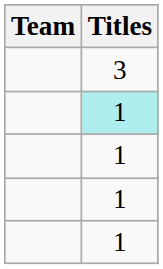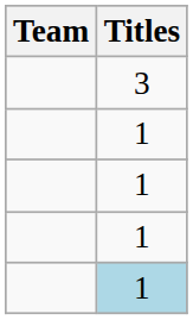row 3 | Titles: paleturquoise background -> no background
row 6 | Titles: no background -> lightblue background
